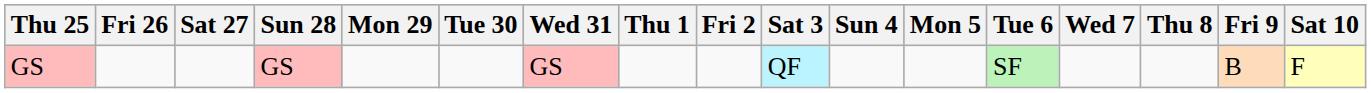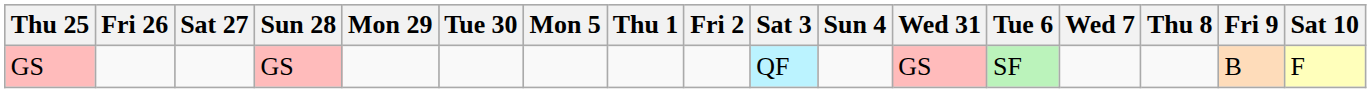columns swapped: Wed 31 <-> Mon 5
